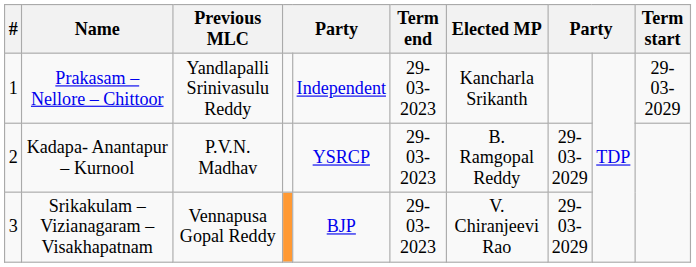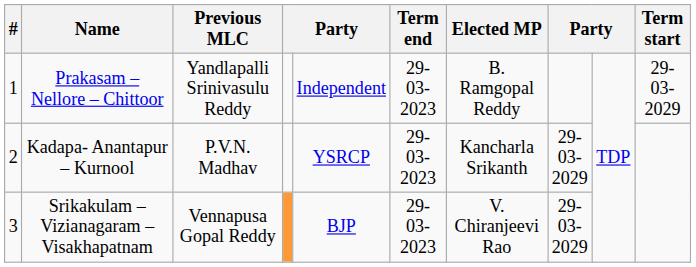Prakasam – Nellore – Chittoor | Elected MP: Kancharla Srikanth -> B. Ramgopal Reddy
Kadapa- Anantapur – Kurnool | Elected MP: B. Ramgopal Reddy -> Kancharla Srikanth
